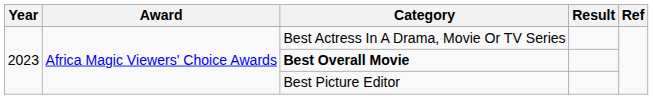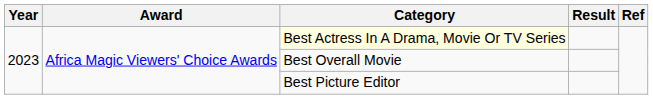Best Actress In A Drama, Movie Or TV Series | Category: no background -> lightyellow background
Best Overall Movie | Category: bold -> normal
